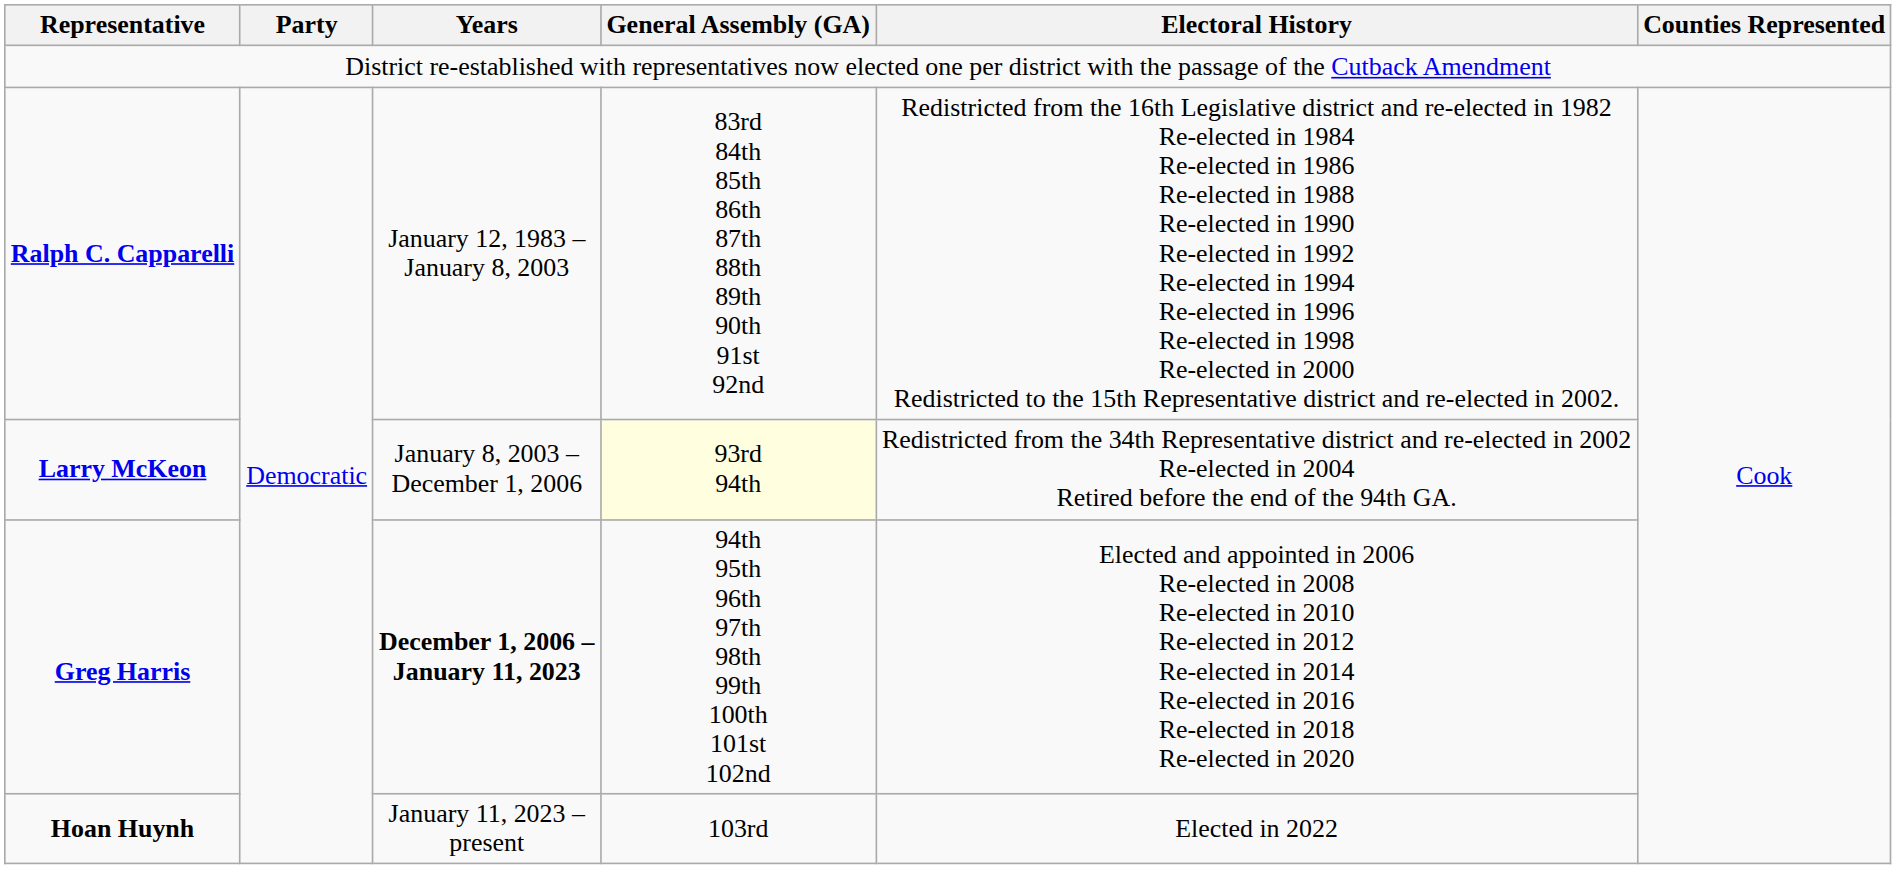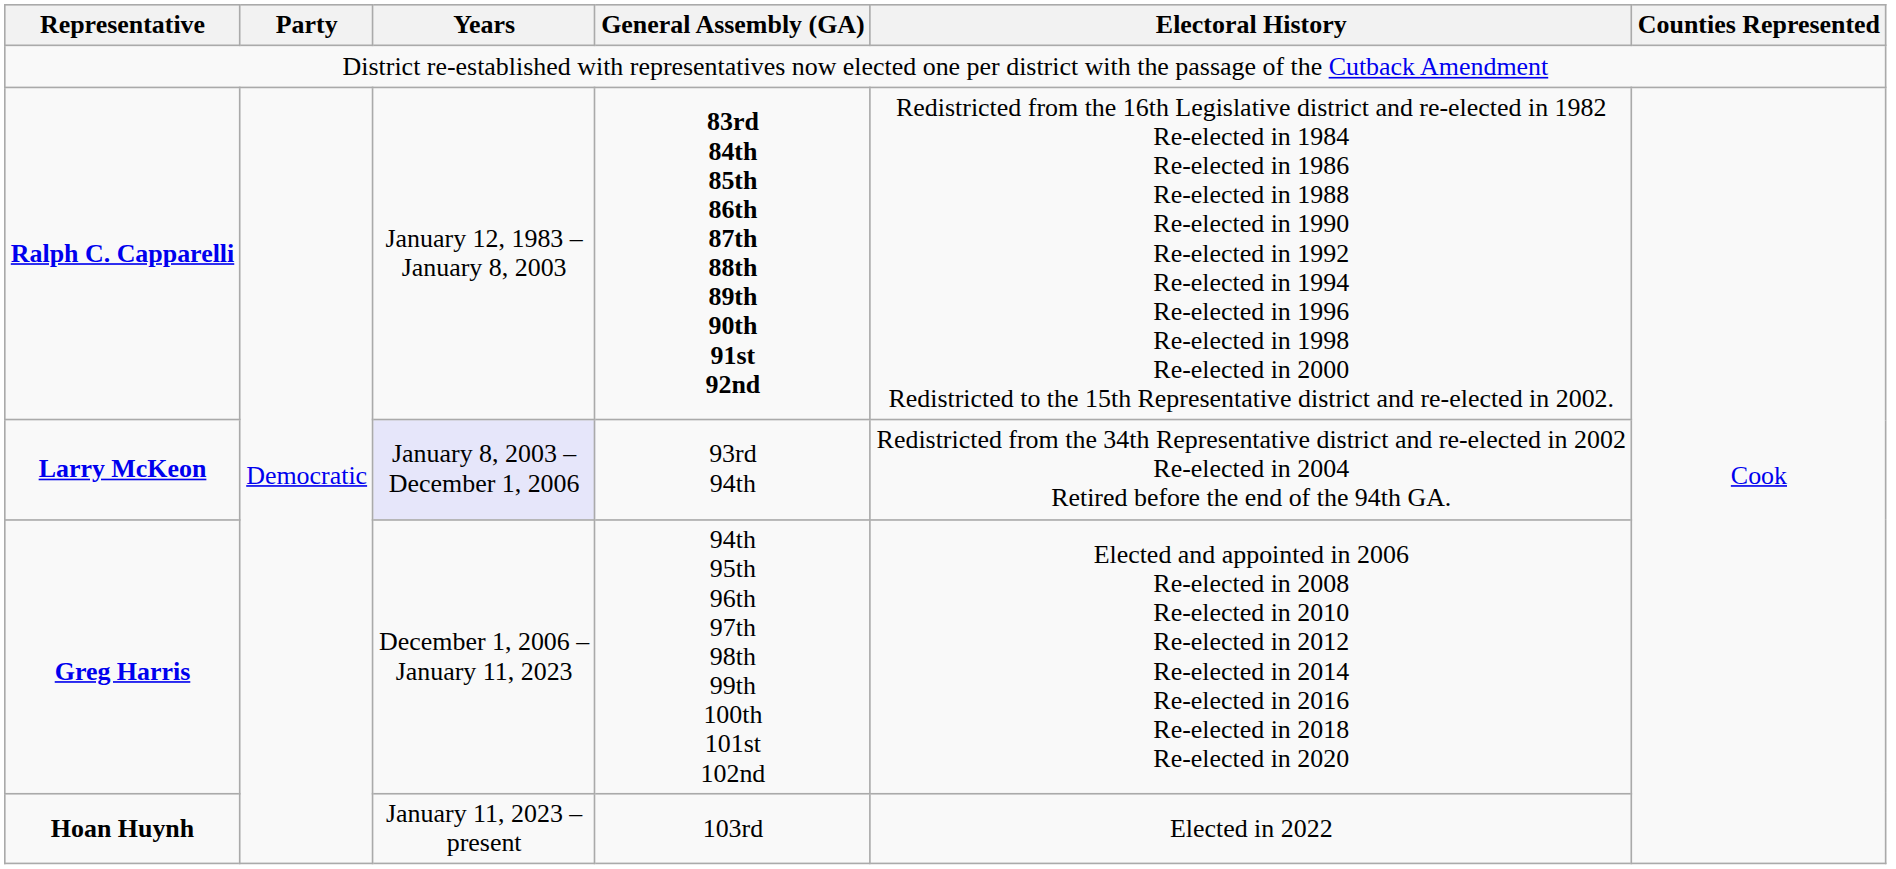Ralph C. Capparelli | General Assembly (GA): normal -> bold
Larry McKeon | Years: no background -> lavender background
Larry McKeon | General Assembly (GA): lightyellow background -> no background
Greg Harris | Years: bold -> normal
